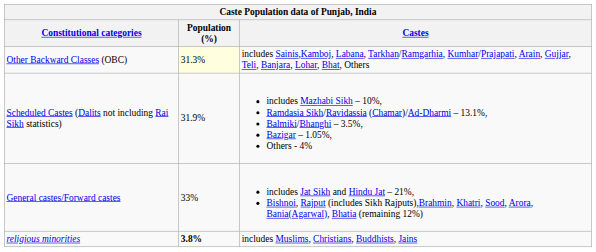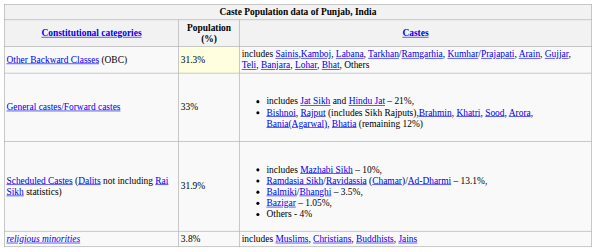rows swapped: Scheduled Castes (Dalits not including Rai Sikh statistics) <-> General castes/Forward castes
religious minorities | Population (%): bold -> normal
